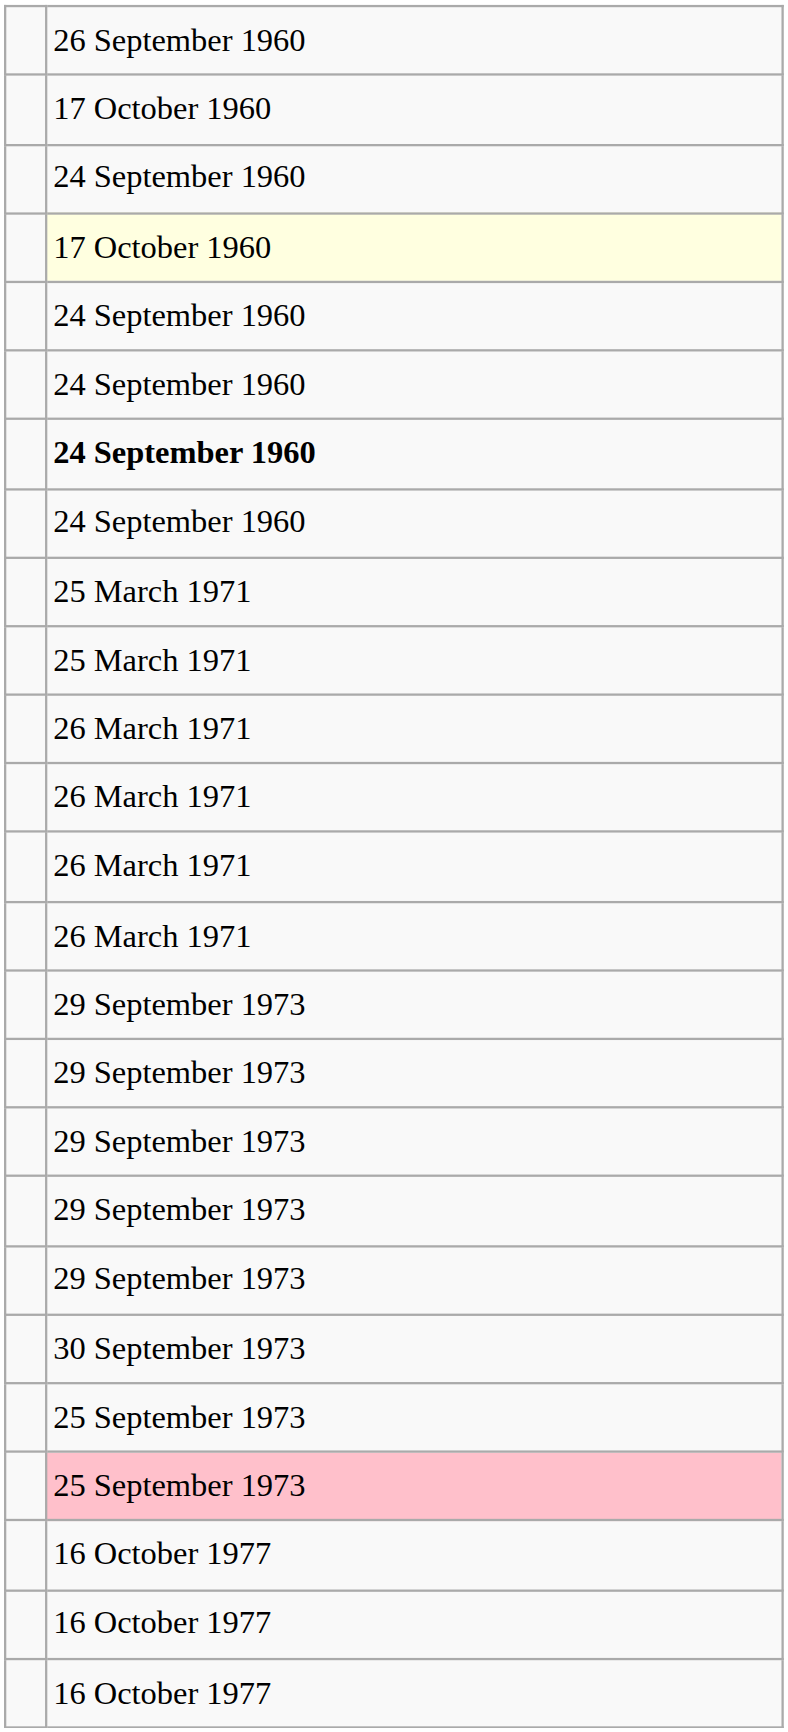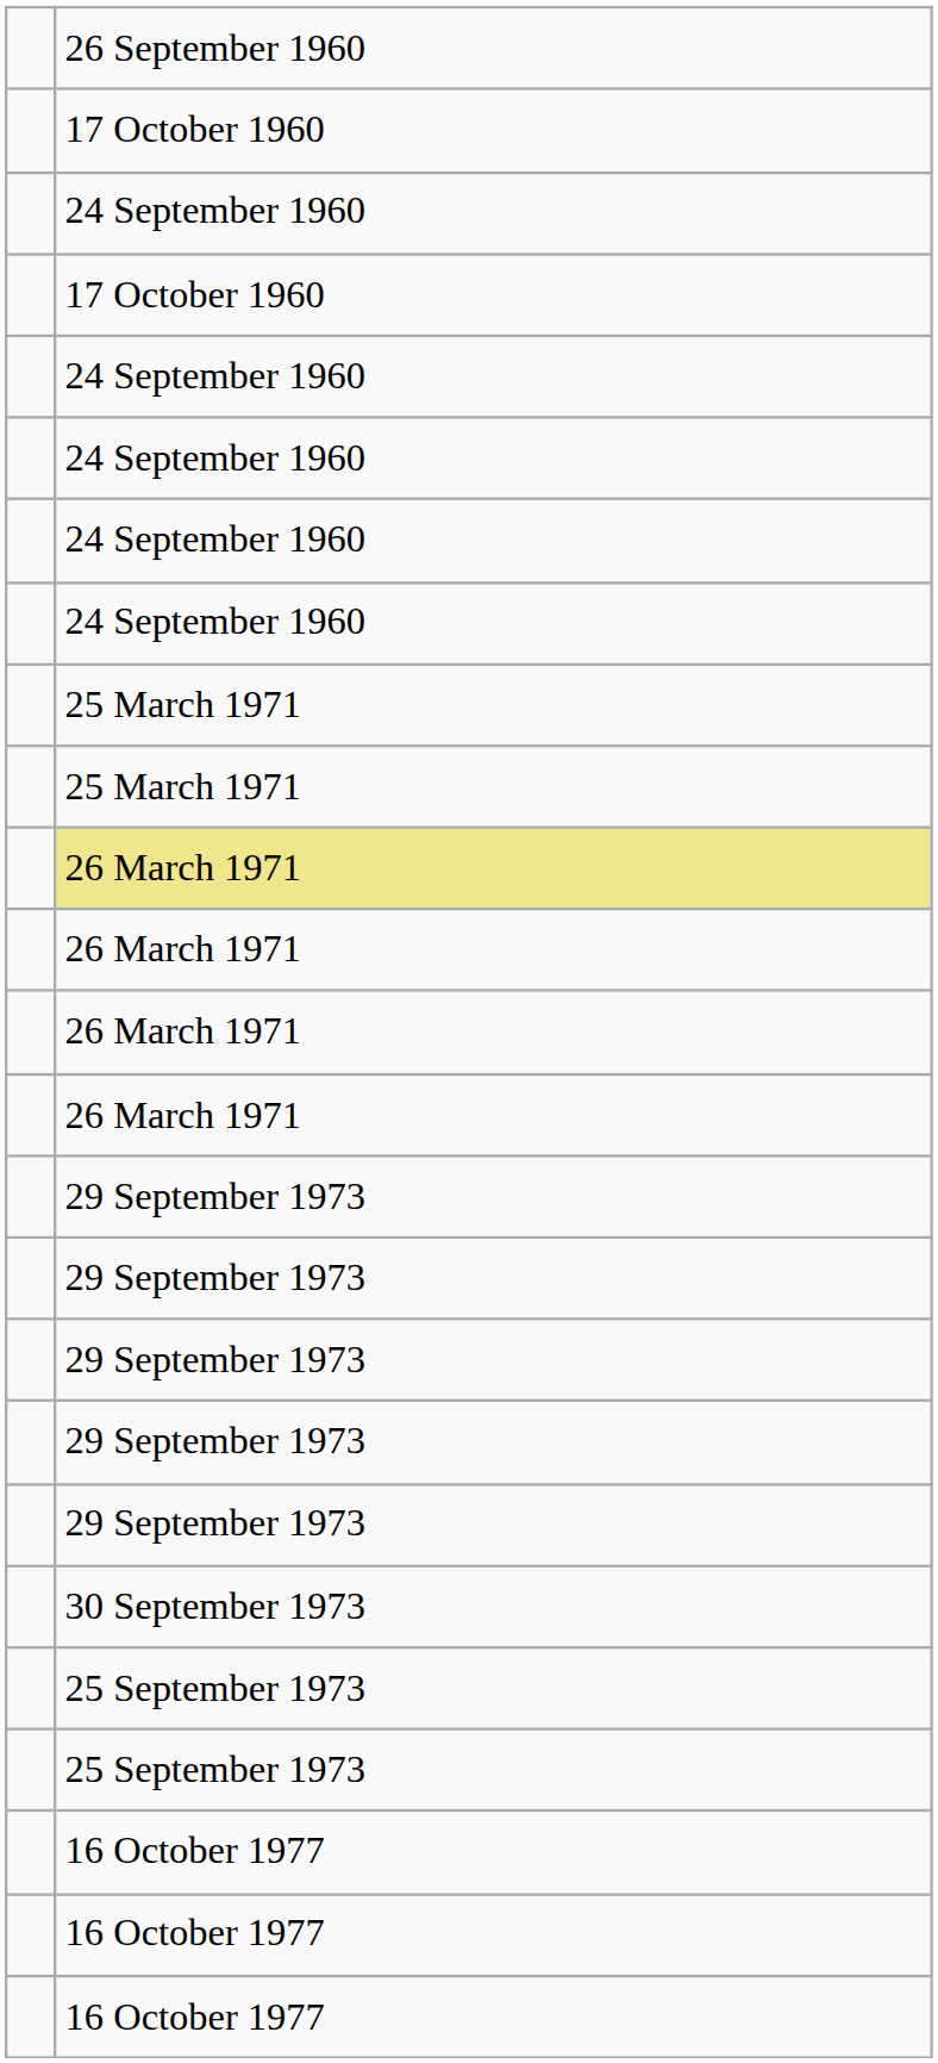row 4 | column 2: lightyellow background -> no background
row 7 | column 2: bold -> normal
row 11 | column 2: no background -> khaki background
row 22 | column 2: pink background -> no background
